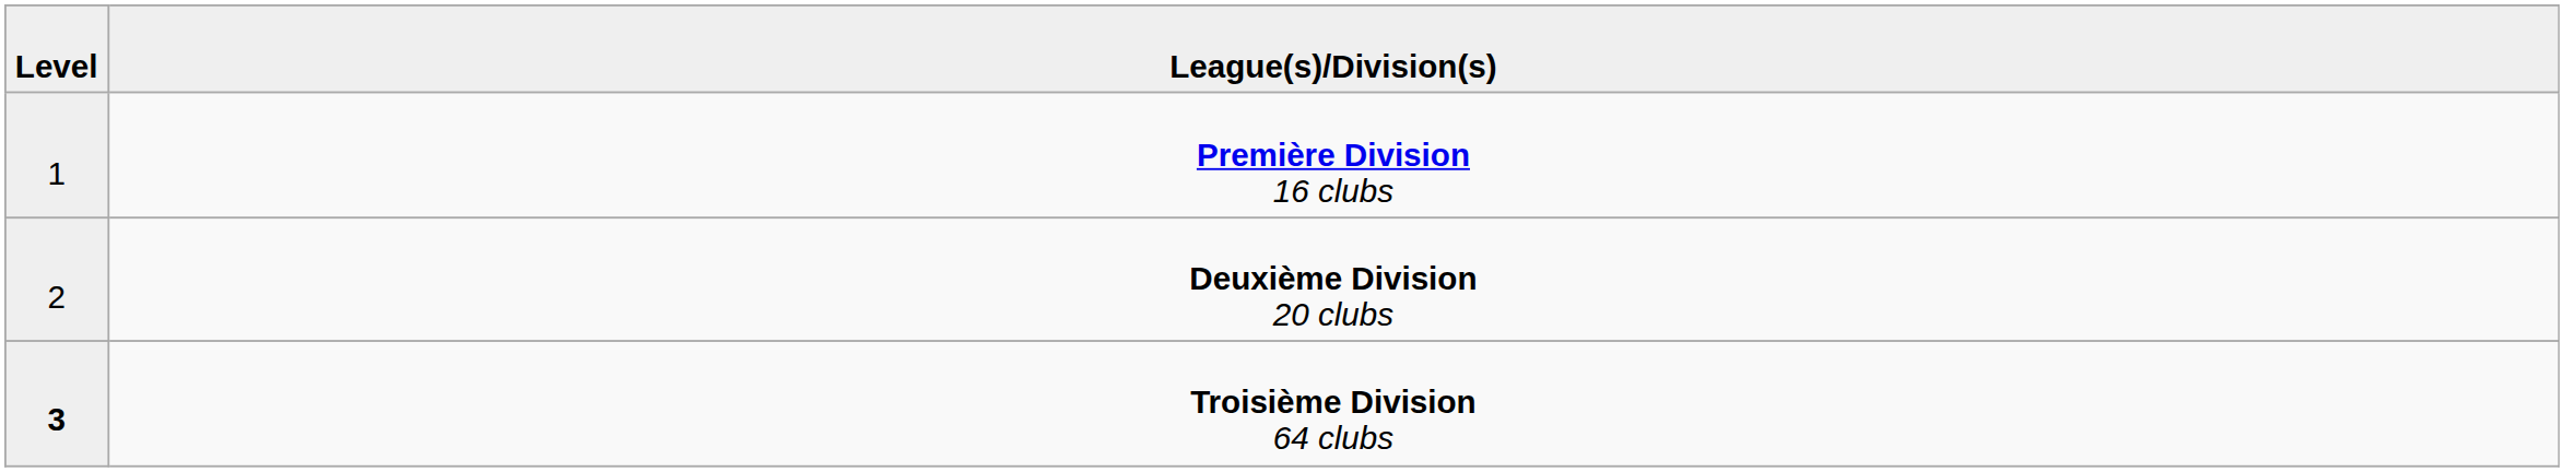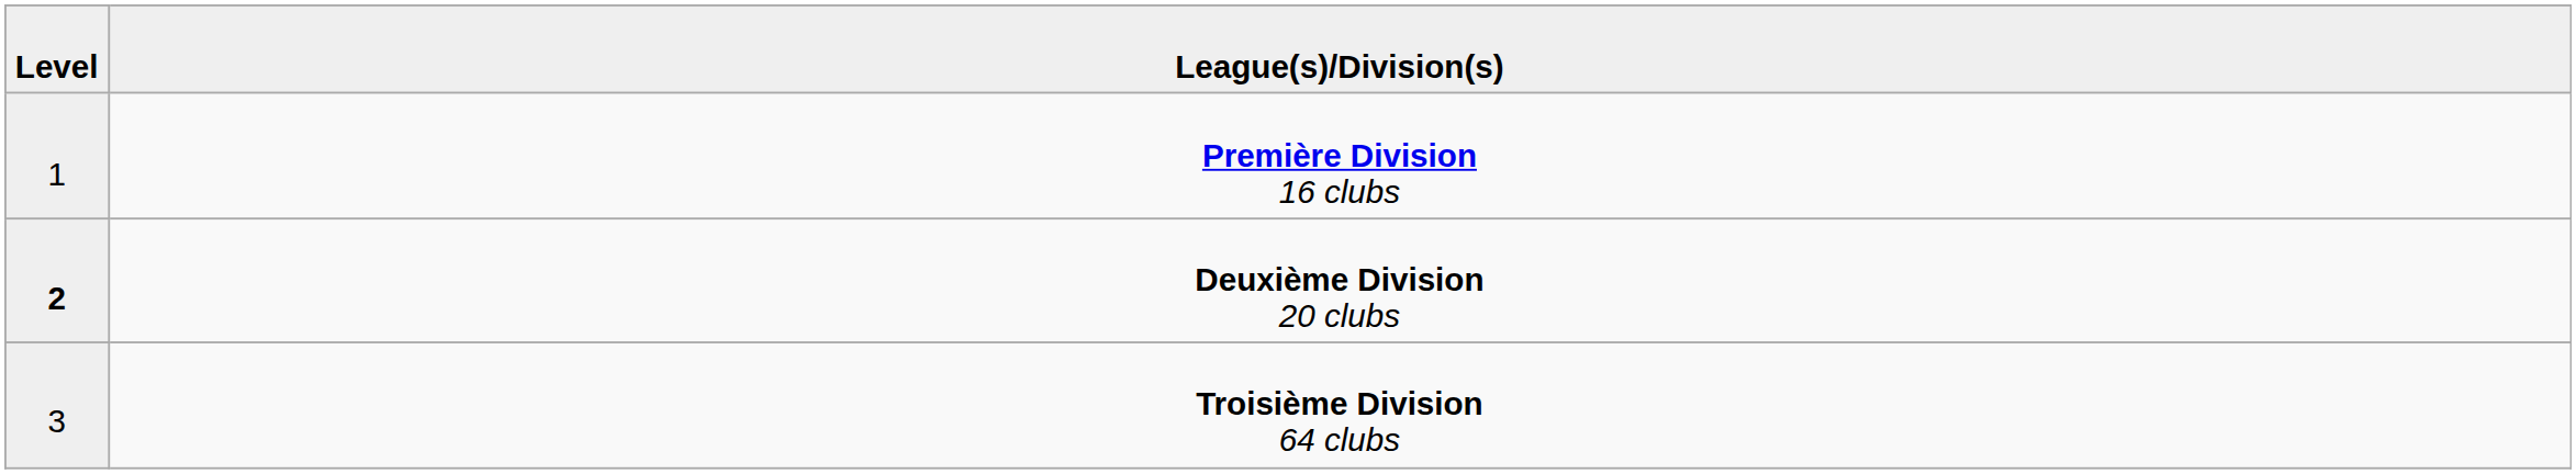Deuxième Division 20 clubs | column 1: normal -> bold
Troisième Division 64 clubs | column 1: bold -> normal
